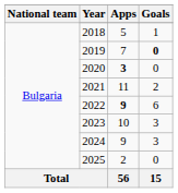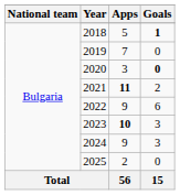2018 | Goals: normal -> bold
2019 | Goals: bold -> normal
2020 | Apps: bold -> normal
2020 | Goals: normal -> bold
2021 | Apps: normal -> bold
2022 | Apps: bold -> normal
2023 | Apps: normal -> bold
